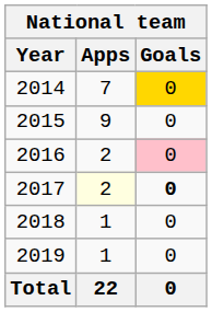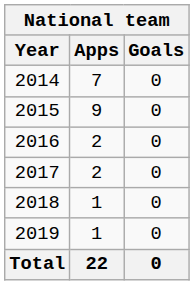2014 | Goals: gold background -> no background
2016 | Goals: pink background -> no background
2017 | Apps: lightyellow background -> no background
2017 | Goals: bold -> normal
